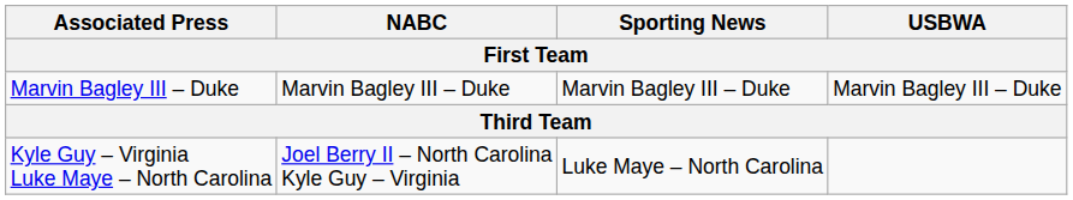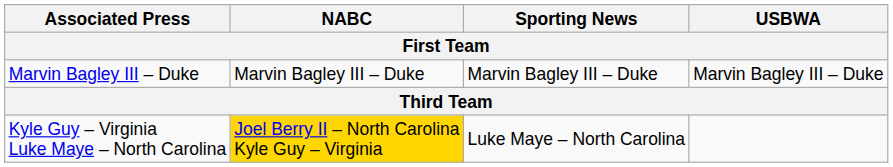Kyle Guy – Virginia Luke Maye – North Carolina | NABC: no background -> gold background
